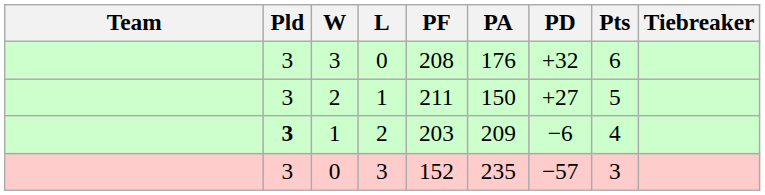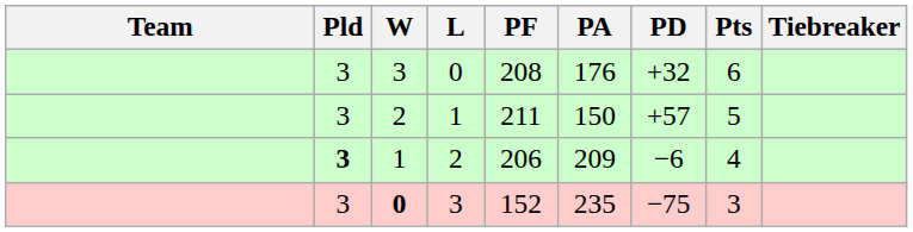row 3 | PD: +27 -> +57
row 4 | PF: 203 -> 206
row 5 | W: normal -> bold
row 5 | PD: −57 -> −75
